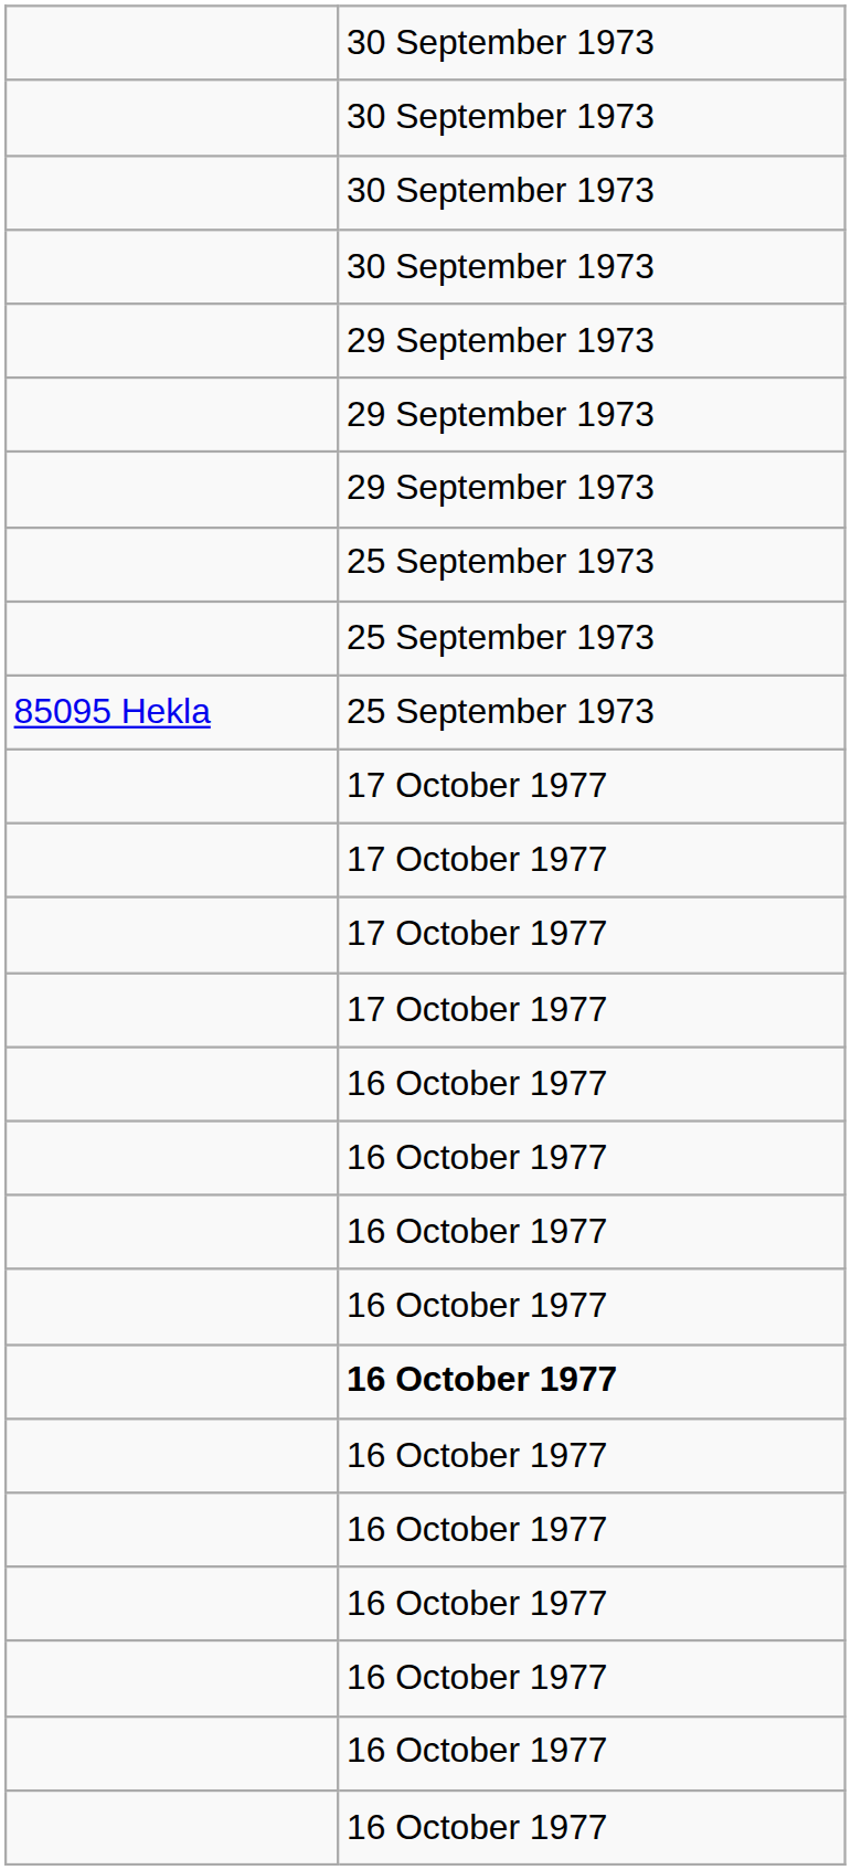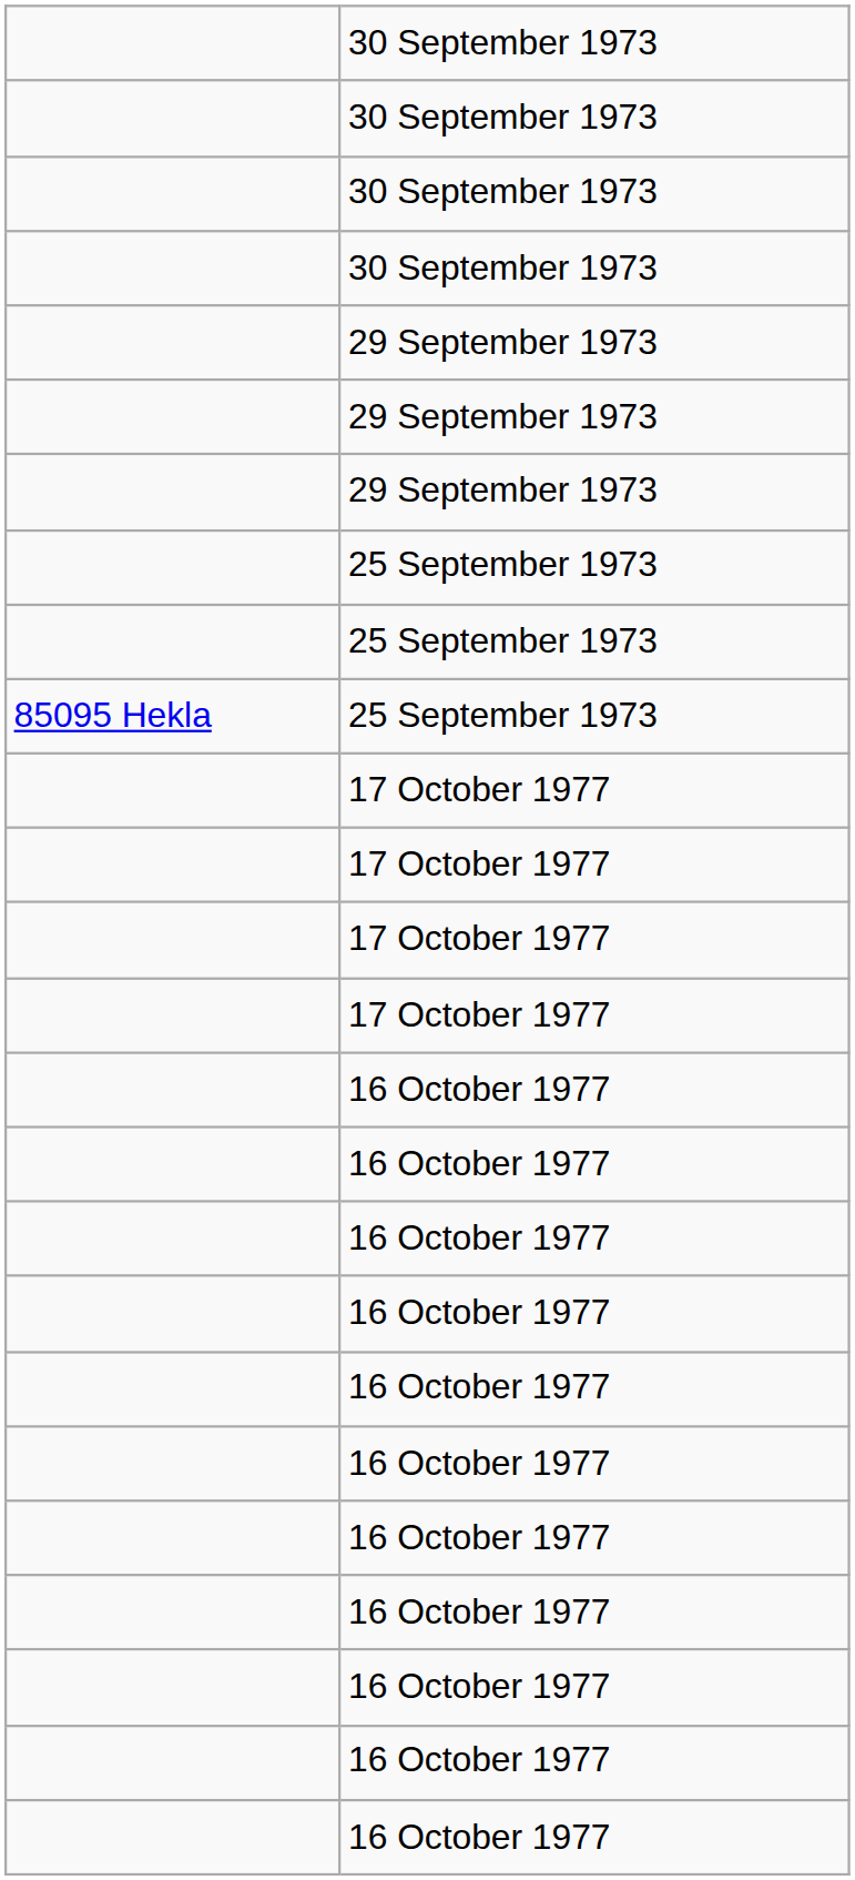row 19 | column 2: bold -> normal
